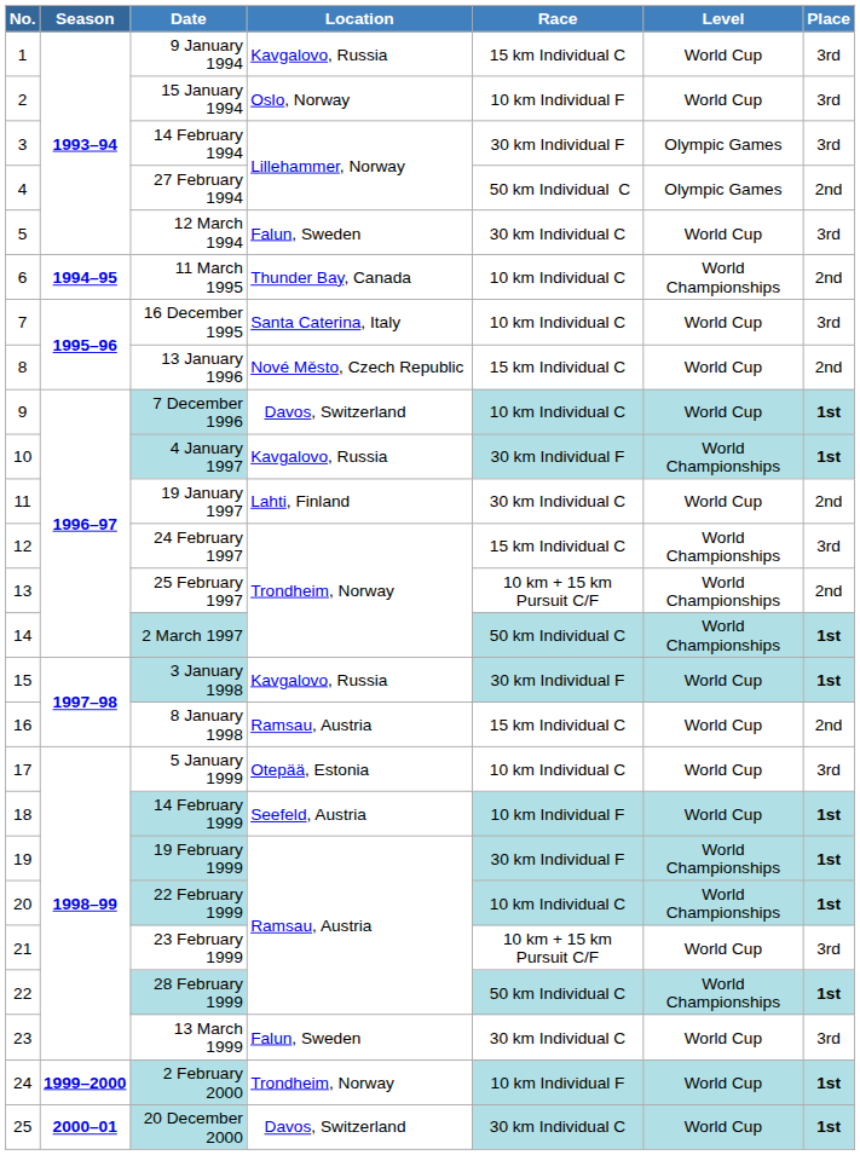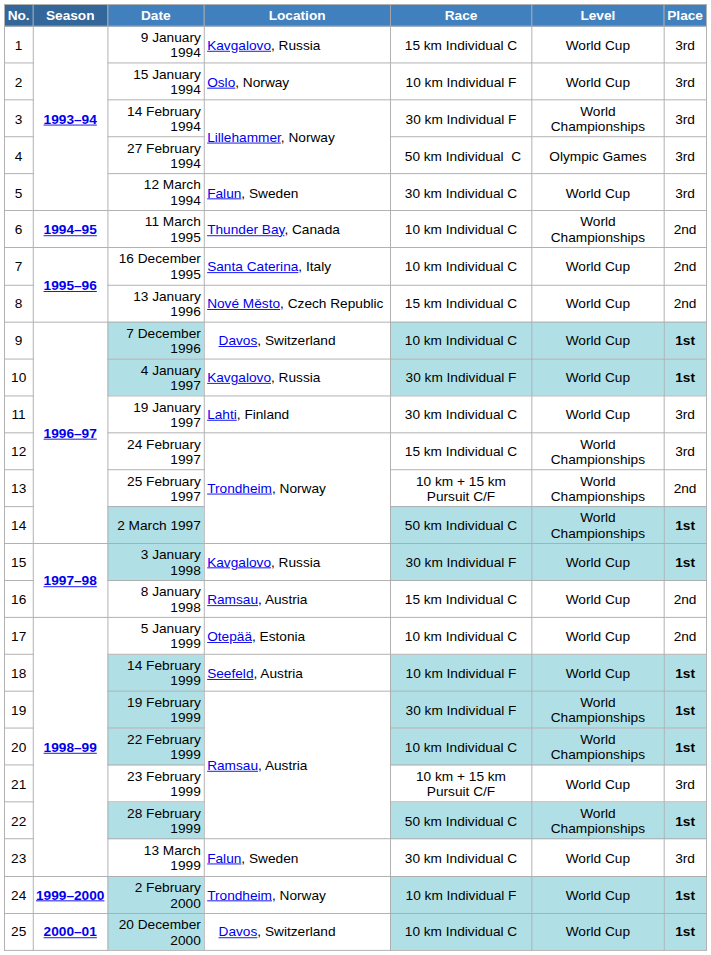14 February 1994 | Level: Olympic Games -> World Championships
27 February 1994 | Place: 2nd -> 3rd
16 December 1995 | Place: 3rd -> 2nd
4 January 1997 | Level: World Championships -> World Cup
19 January 1997 | Place: 2nd -> 3rd
5 January 1999 | Place: 3rd -> 2nd
20 December 2000 | Race: 30 km Individual C -> 10 km Individual C
